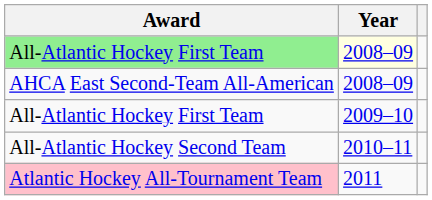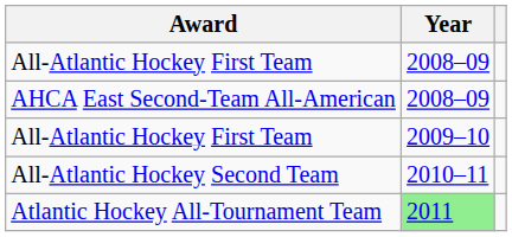row 2 | Award: lightgreen background -> no background
row 2 | Year: lightyellow background -> no background
row 6 | Award: pink background -> no background
row 6 | Year: no background -> lightgreen background
